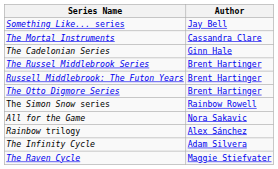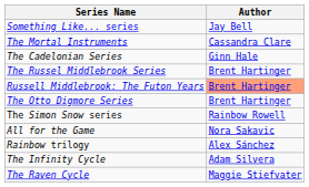Russell Middlebrook: The Futon Years | Author: no background -> lightsalmon background
